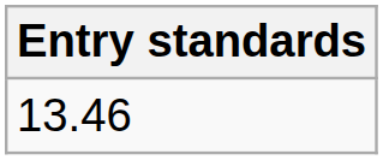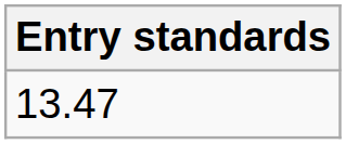row 2 | column 1: 13.46 -> 13.47
